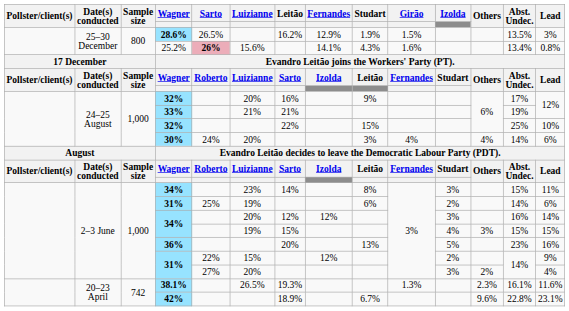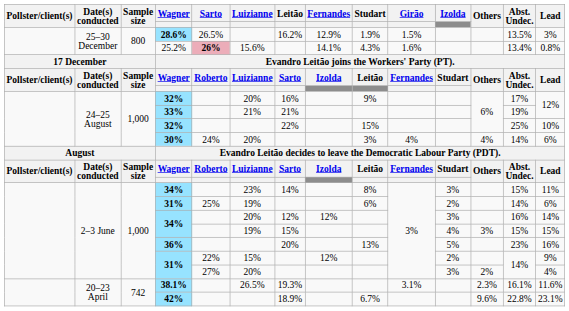38.1% | Girão: 1.3% -> 3.1%
